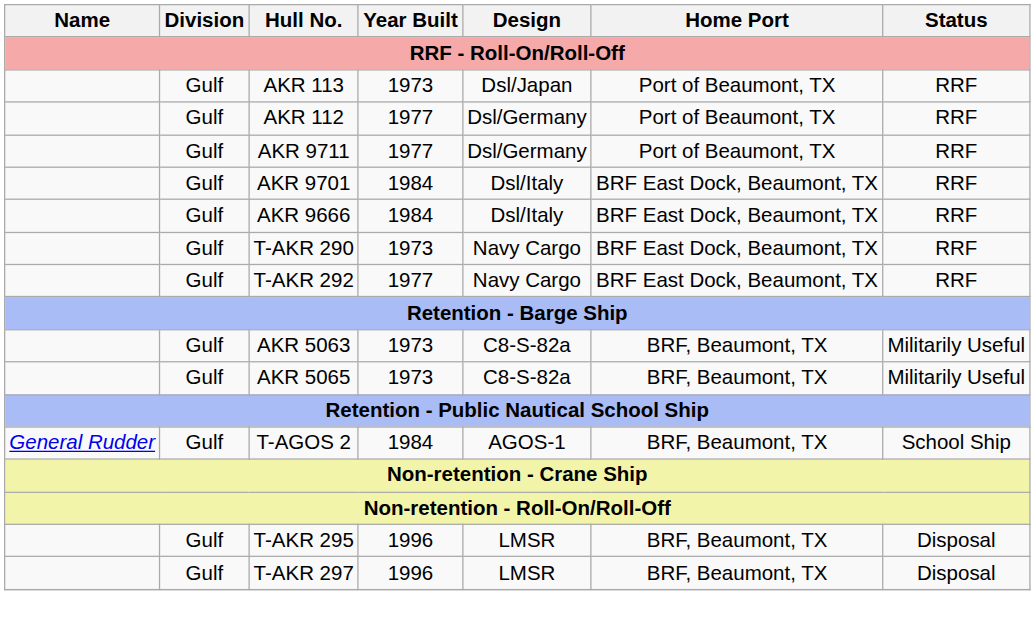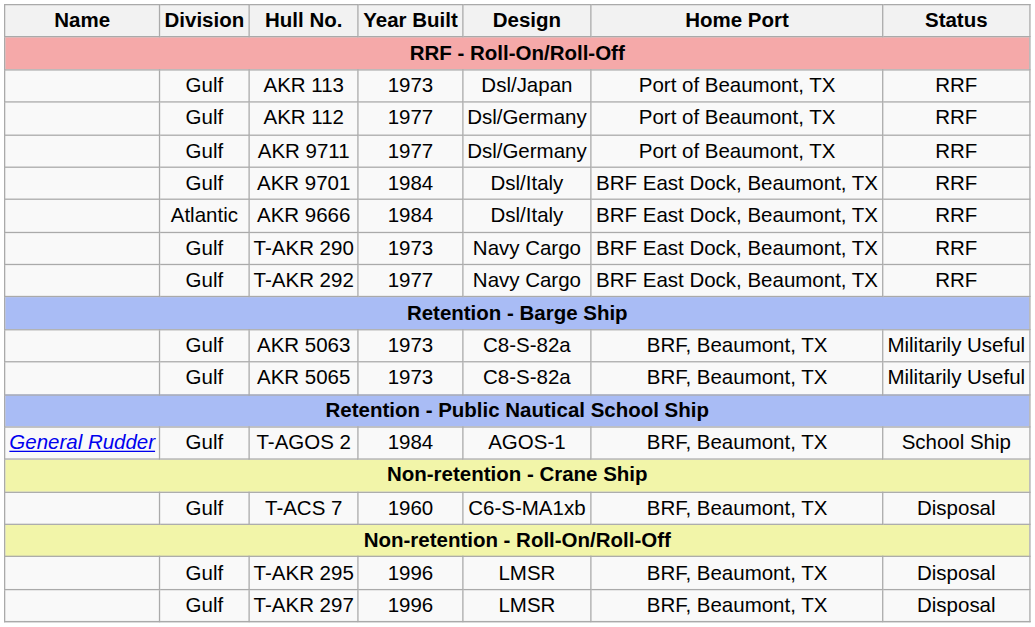AKR 9666 | Division: Gulf -> Atlantic
+ row: Gulf | T-ACS 7 | 1960 | C6-S-MA1xb | BRF, Beaumont, TX | Disposal
